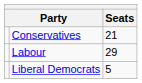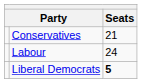Labour | Seats: 29 -> 24
Liberal Democrats | Seats: normal -> bold
